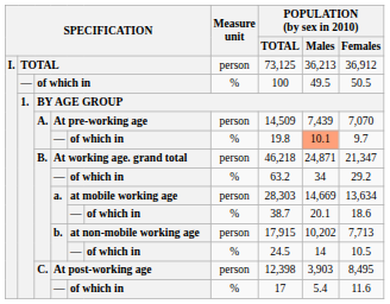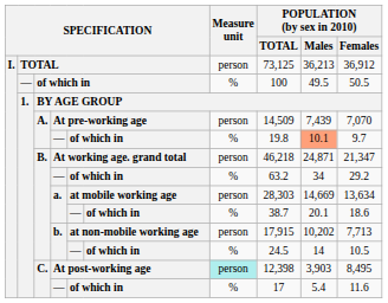At post-working age | Measure unit: no background -> paleturquoise background
